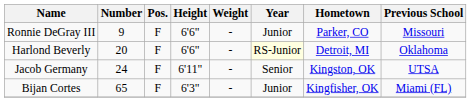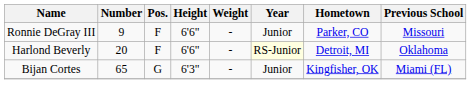- row: Jacob Germany | 24 | F | 6'11" | - | Senior | Kingston, OK | UTSA
Bijan Cortes | Pos.: F -> G
